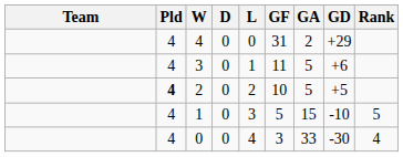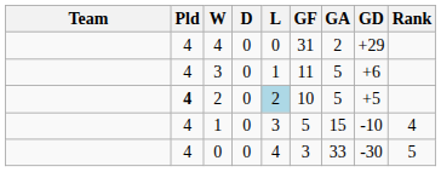row 4 | L: no background -> lightblue background
row 5 | Rank: 5 -> 4
row 6 | Rank: 4 -> 5
